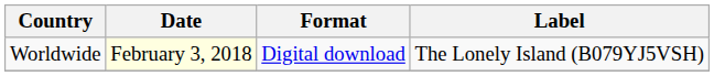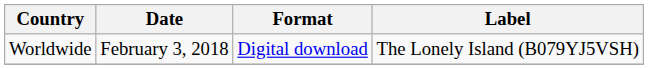Worldwide | Date: lightyellow background -> no background
